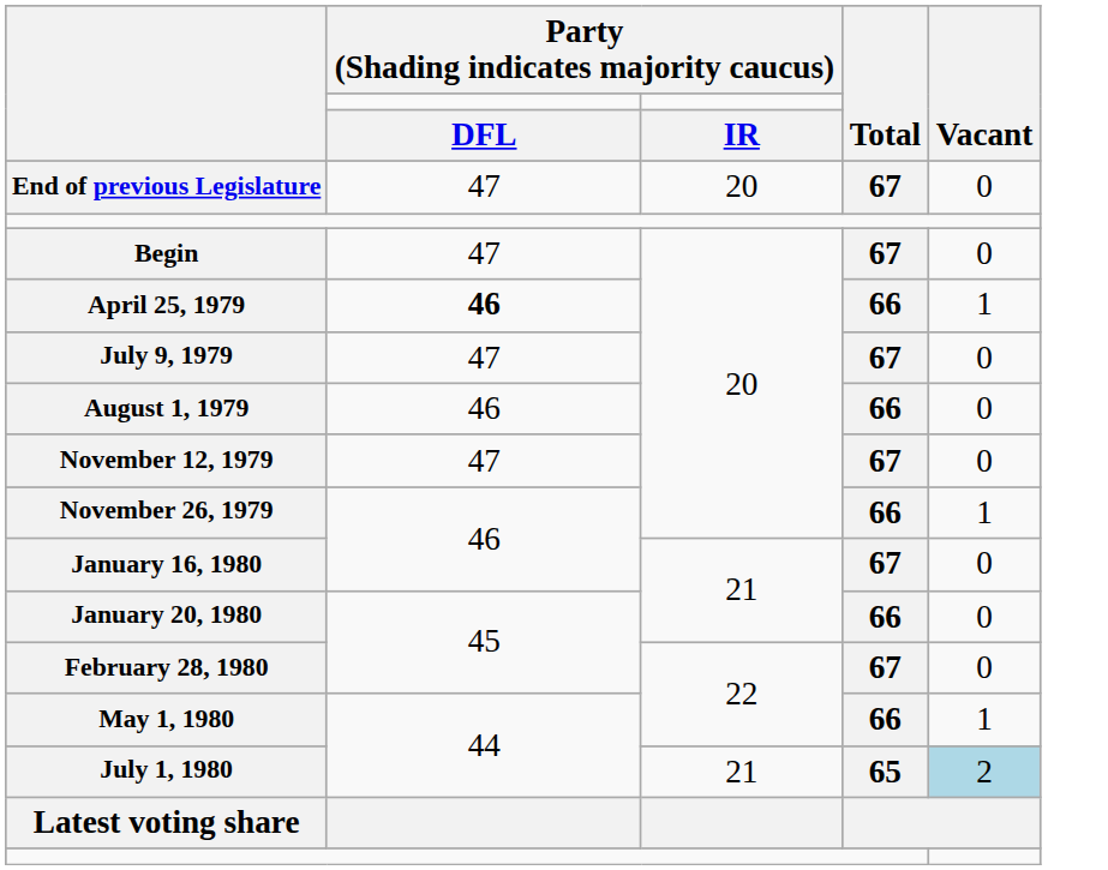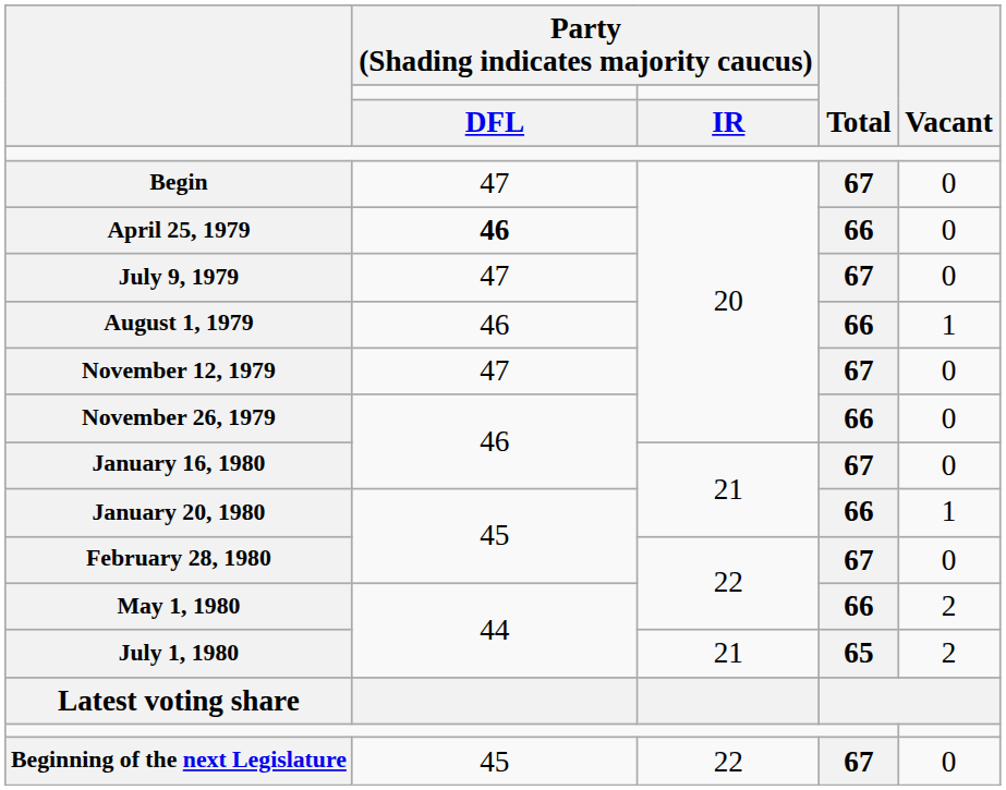- row: End of previous Legislature | 47 | 20 | 67 | 0
April 25, 1979 | Vacant: 1 -> 0
August 1, 1979 | Vacant: 0 -> 1
November 26, 1979 | Vacant: 1 -> 0
January 20, 1980 | Vacant: 0 -> 1
May 1, 1980 | Vacant: 1 -> 2
July 1, 1980 | Vacant: lightblue background -> no background
+ row: Beginning of the next Legislature | 45 | 22 | 67 | 0
